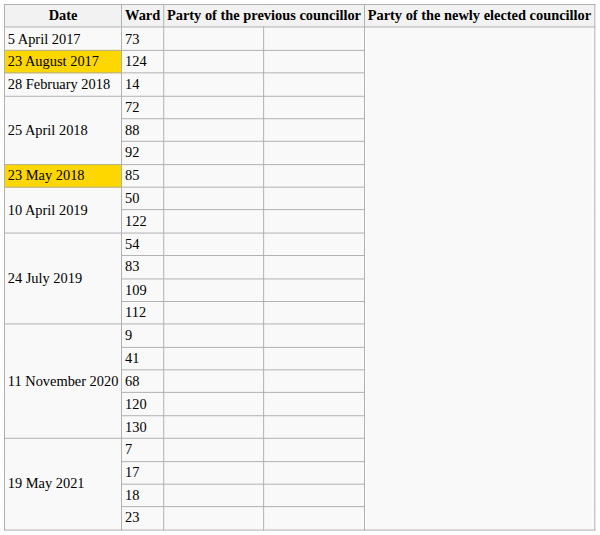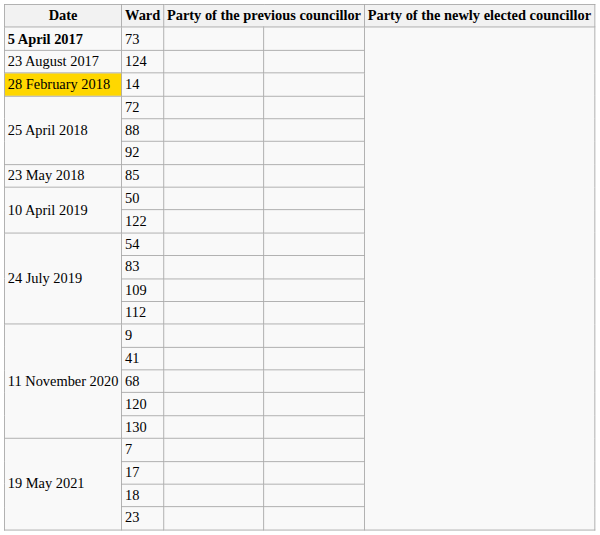73 | Date: normal -> bold
124 | Date: gold background -> no background
14 | Date: no background -> gold background
85 | Date: gold background -> no background
